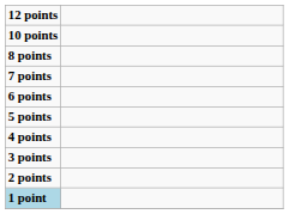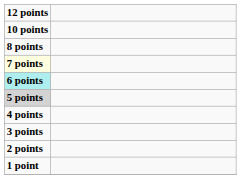7 points | 12 points: no background -> lightyellow background
6 points | 12 points: no background -> paleturquoise background
5 points | 12 points: no background -> lightgrey background
1 point | 12 points: lightblue background -> no background
